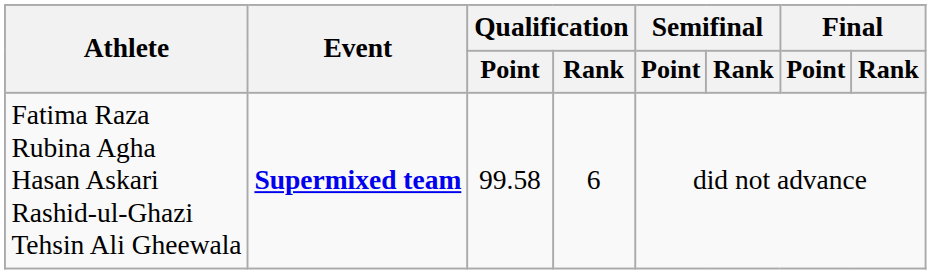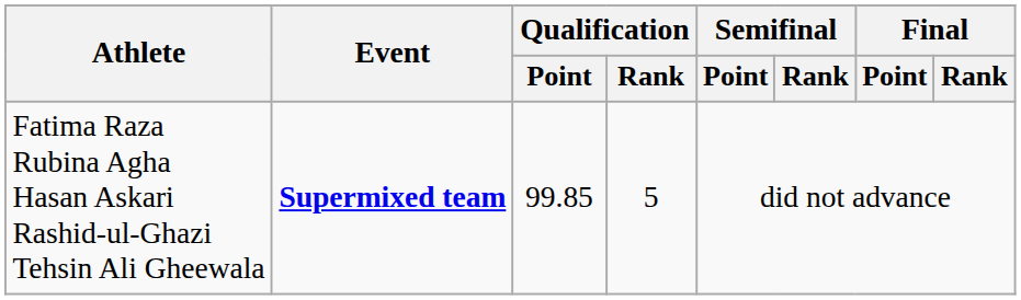row 3 | Qualification / Point: 99.58 -> 99.85
row 3 | Qualification / Rank: 6 -> 5
